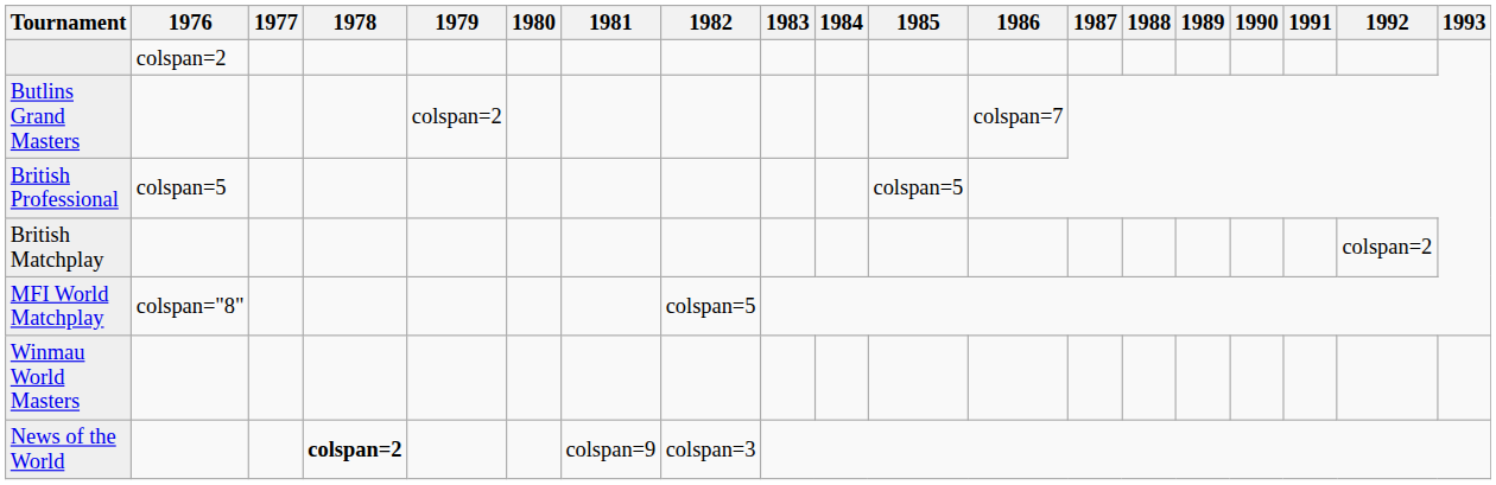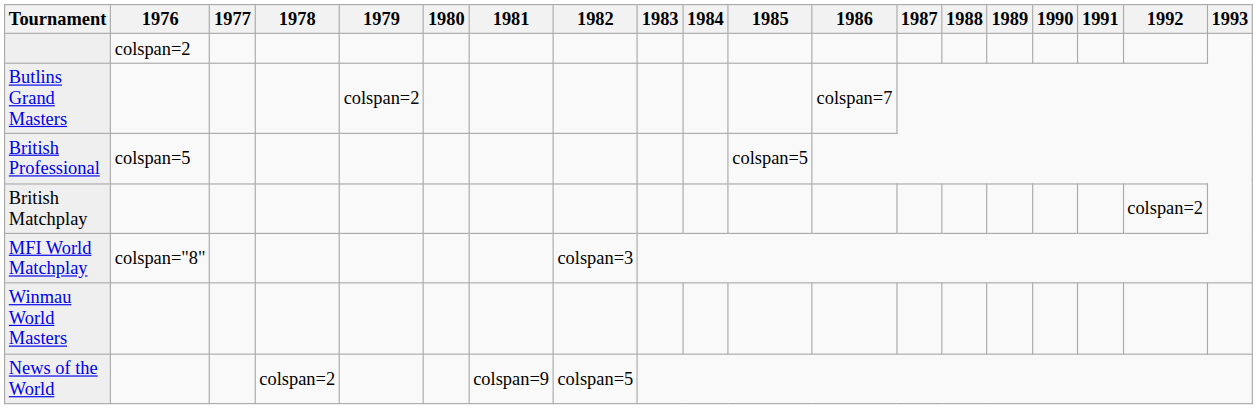MFI World Matchplay | 1982: colspan=5 -> colspan=3
News of the World | 1978: bold -> normal
News of the World | 1982: colspan=3 -> colspan=5
